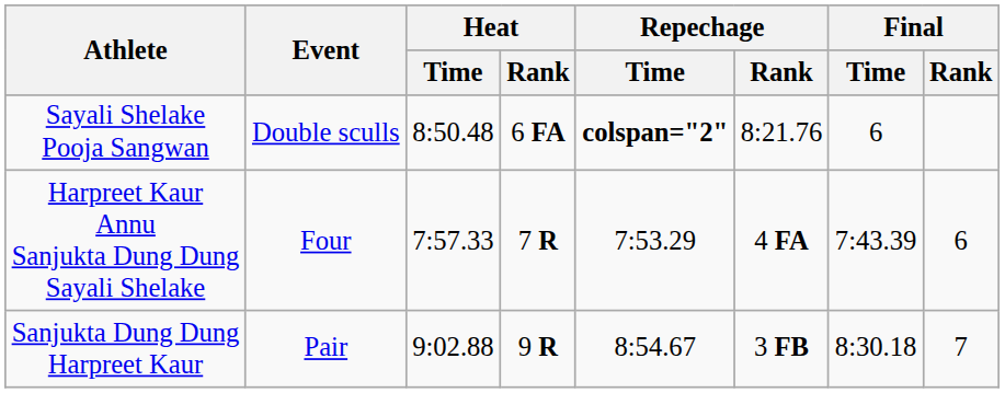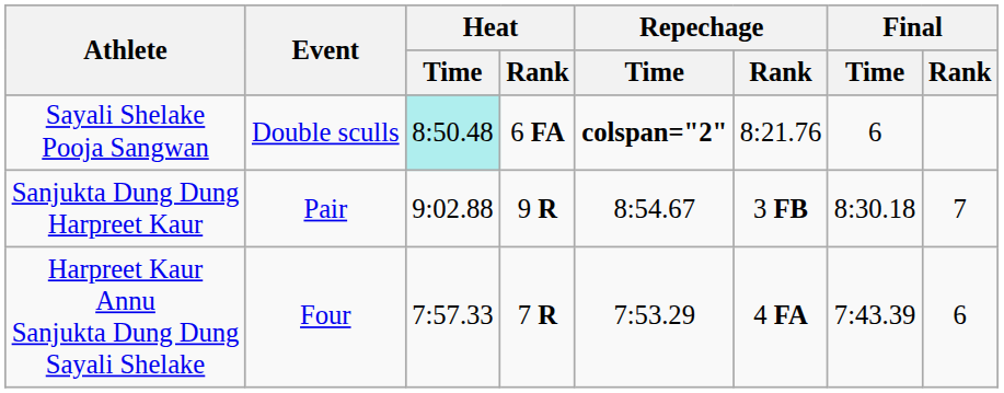Sayali Shelake Pooja Sangwan | Heat / Time: no background -> paleturquoise background
rows swapped: Sanjukta Dung Dung Harpreet Kaur <-> Harpreet Kaur Annu Sanjukta Dung Dung Sayali Shelake
